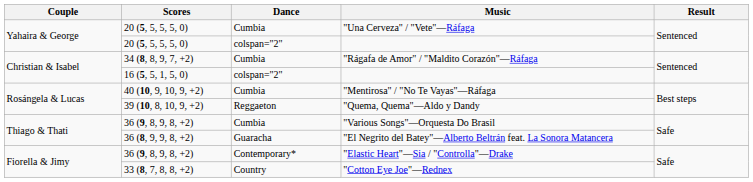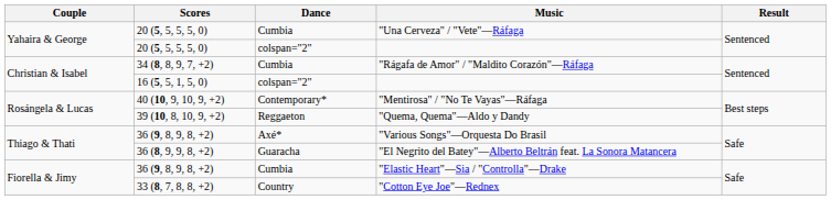"Mentirosa" / "No Te Vayas"—Ráfaga | Dance: Cumbia -> Contemporary*
"Various Songs"—Orquesta Do Brasil | Dance: Cumbia -> Axé*
"Elastic Heart"—Sia / "Controlla"—Drake | Dance: Contemporary* -> Cumbia
